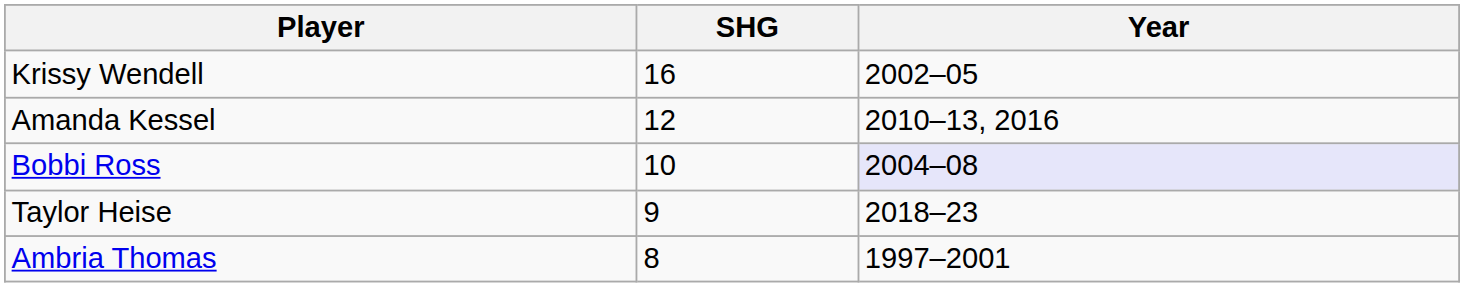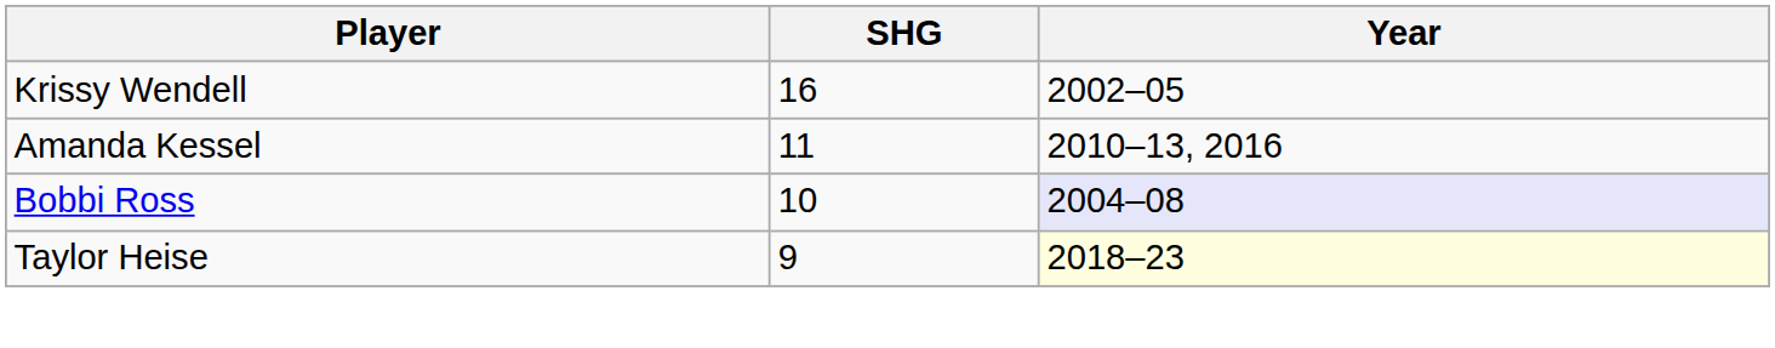Amanda Kessel | SHG: 12 -> 11
Taylor Heise | Year: no background -> lightyellow background
- row: Ambria Thomas | 8 | 1997–2001
